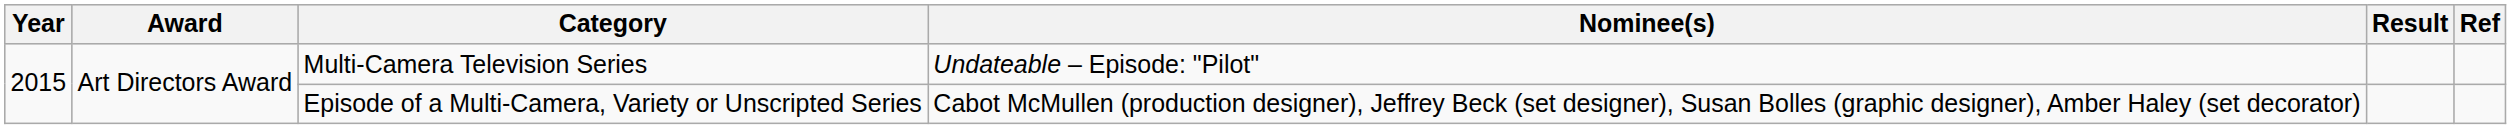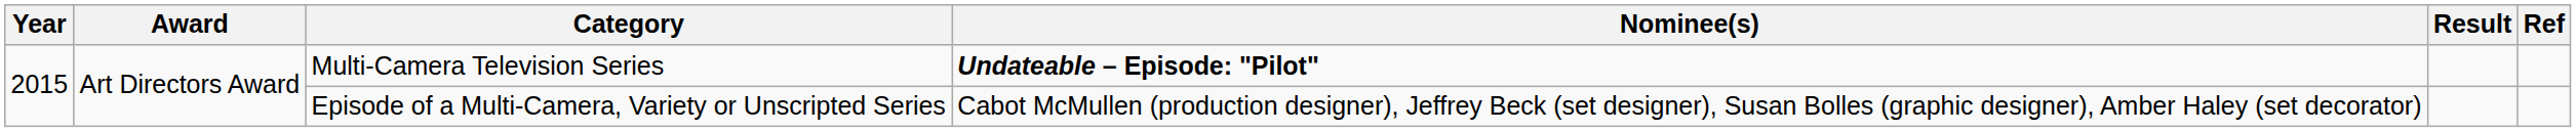Multi-Camera Television Series | Nominee(s): normal -> bold
